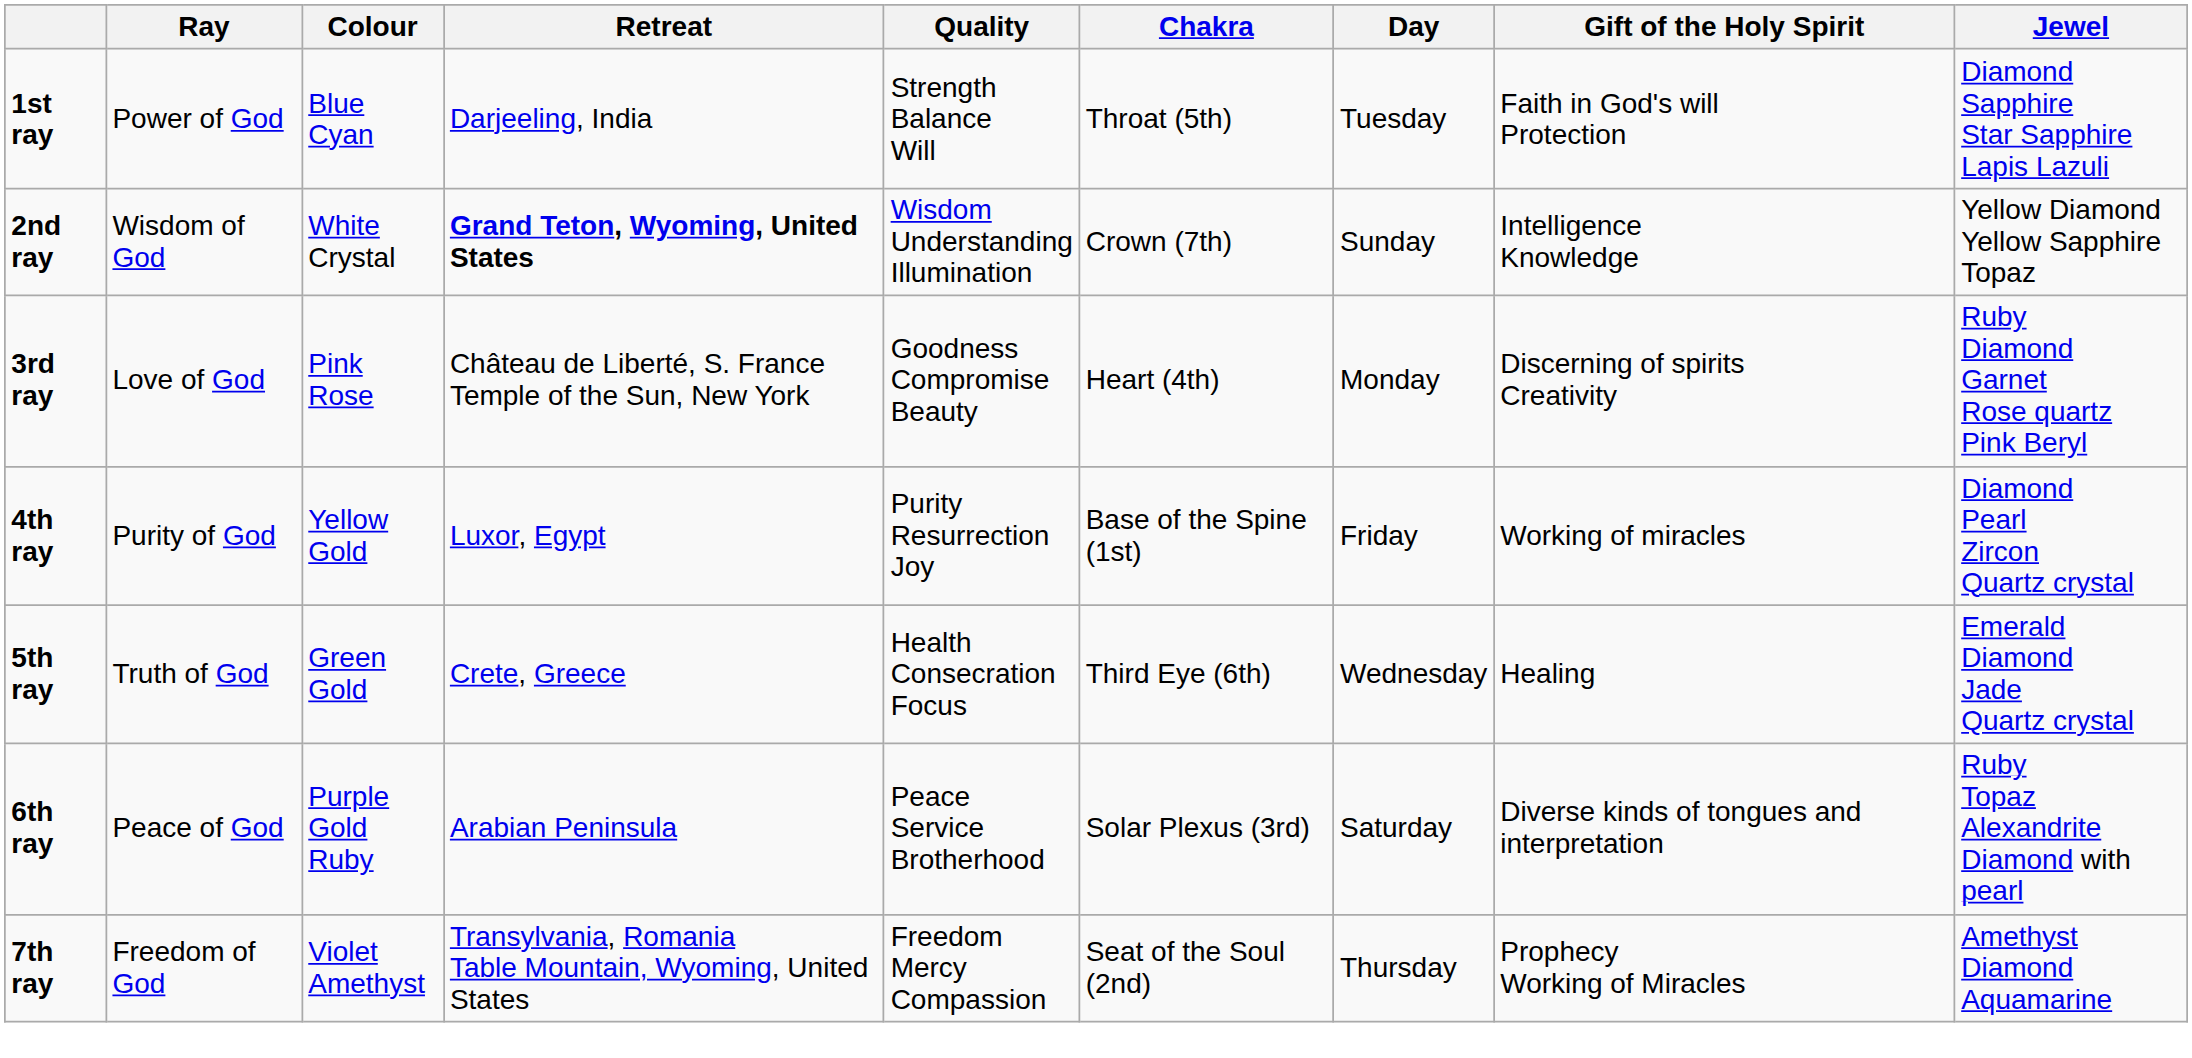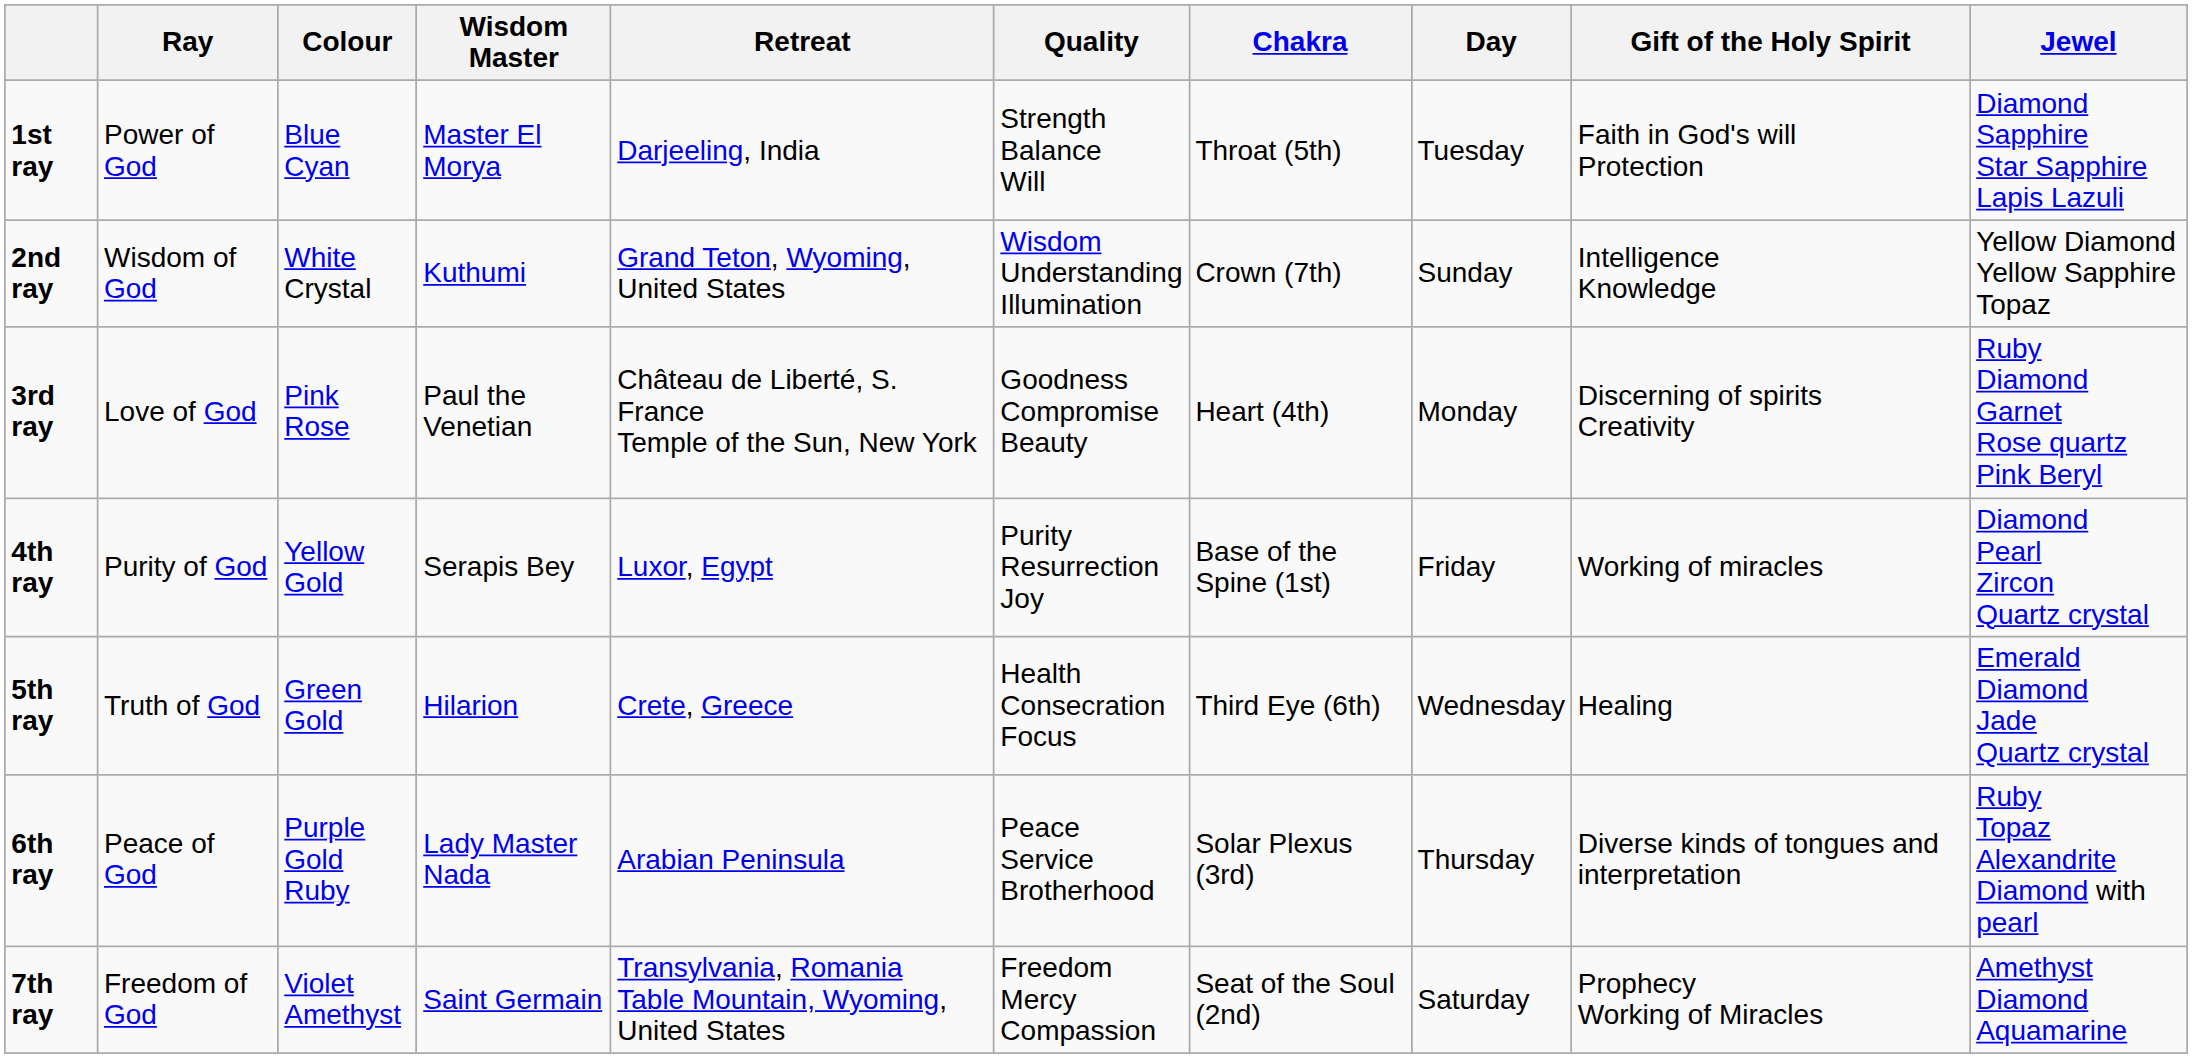+ column: Wisdom Master | Master El Morya | Kuthumi | Paul the Venetian | Serapis Bey | Hilarion | Lady Master Nada | Saint Germain
2nd ray | Retreat: bold -> normal
6th ray | Day: Saturday -> Thursday
7th ray | Day: Thursday -> Saturday
